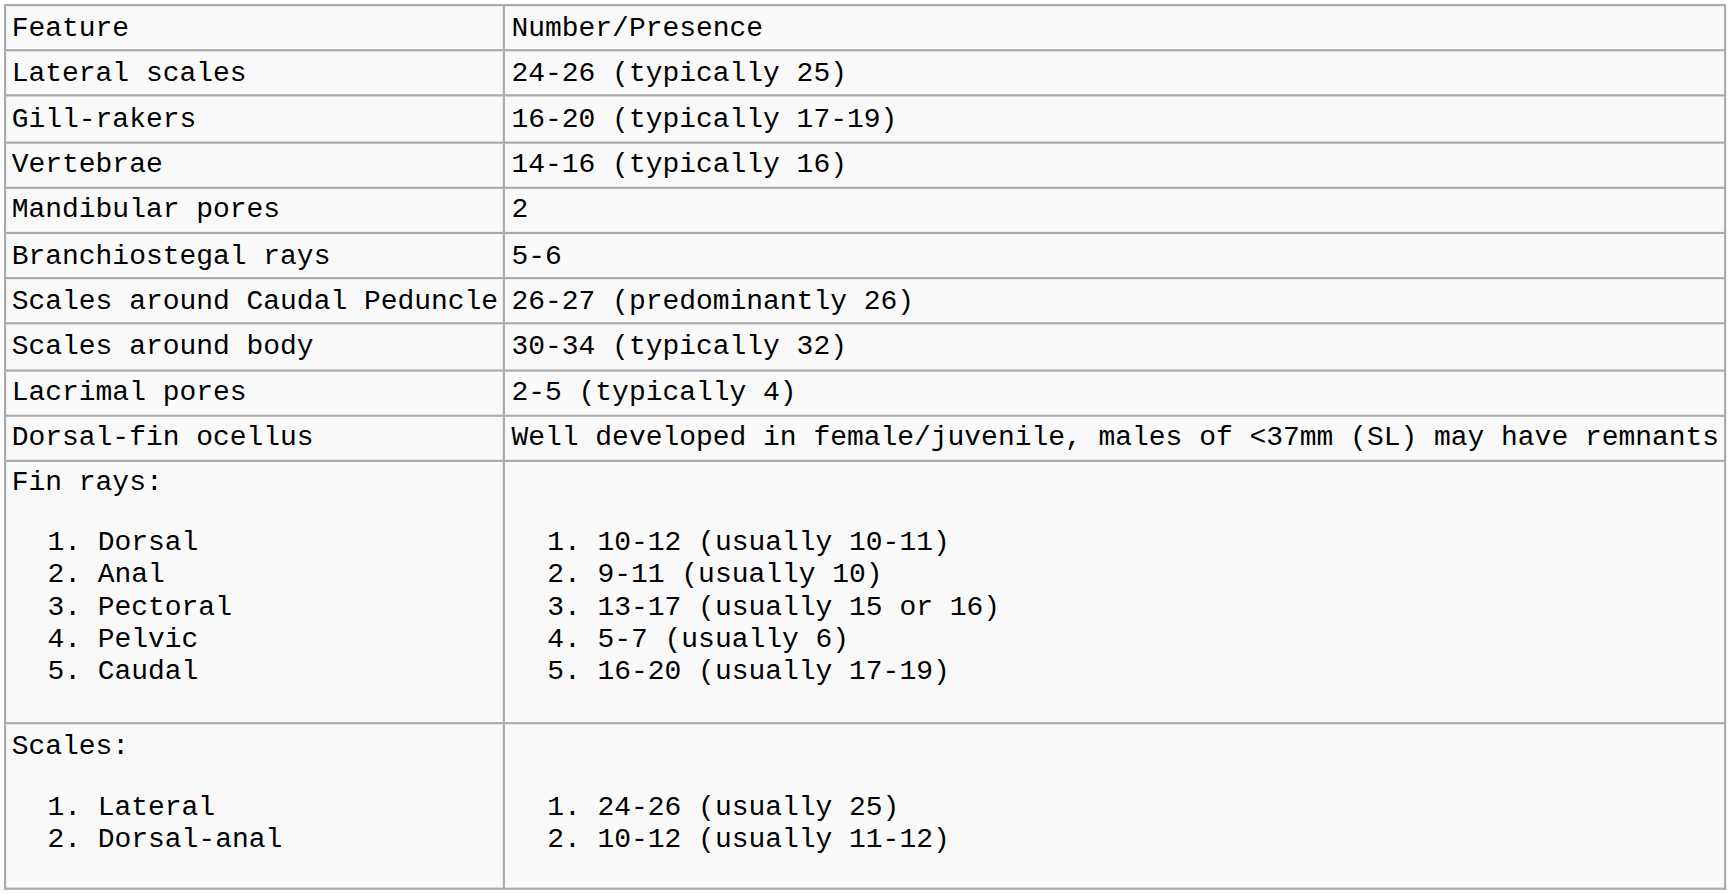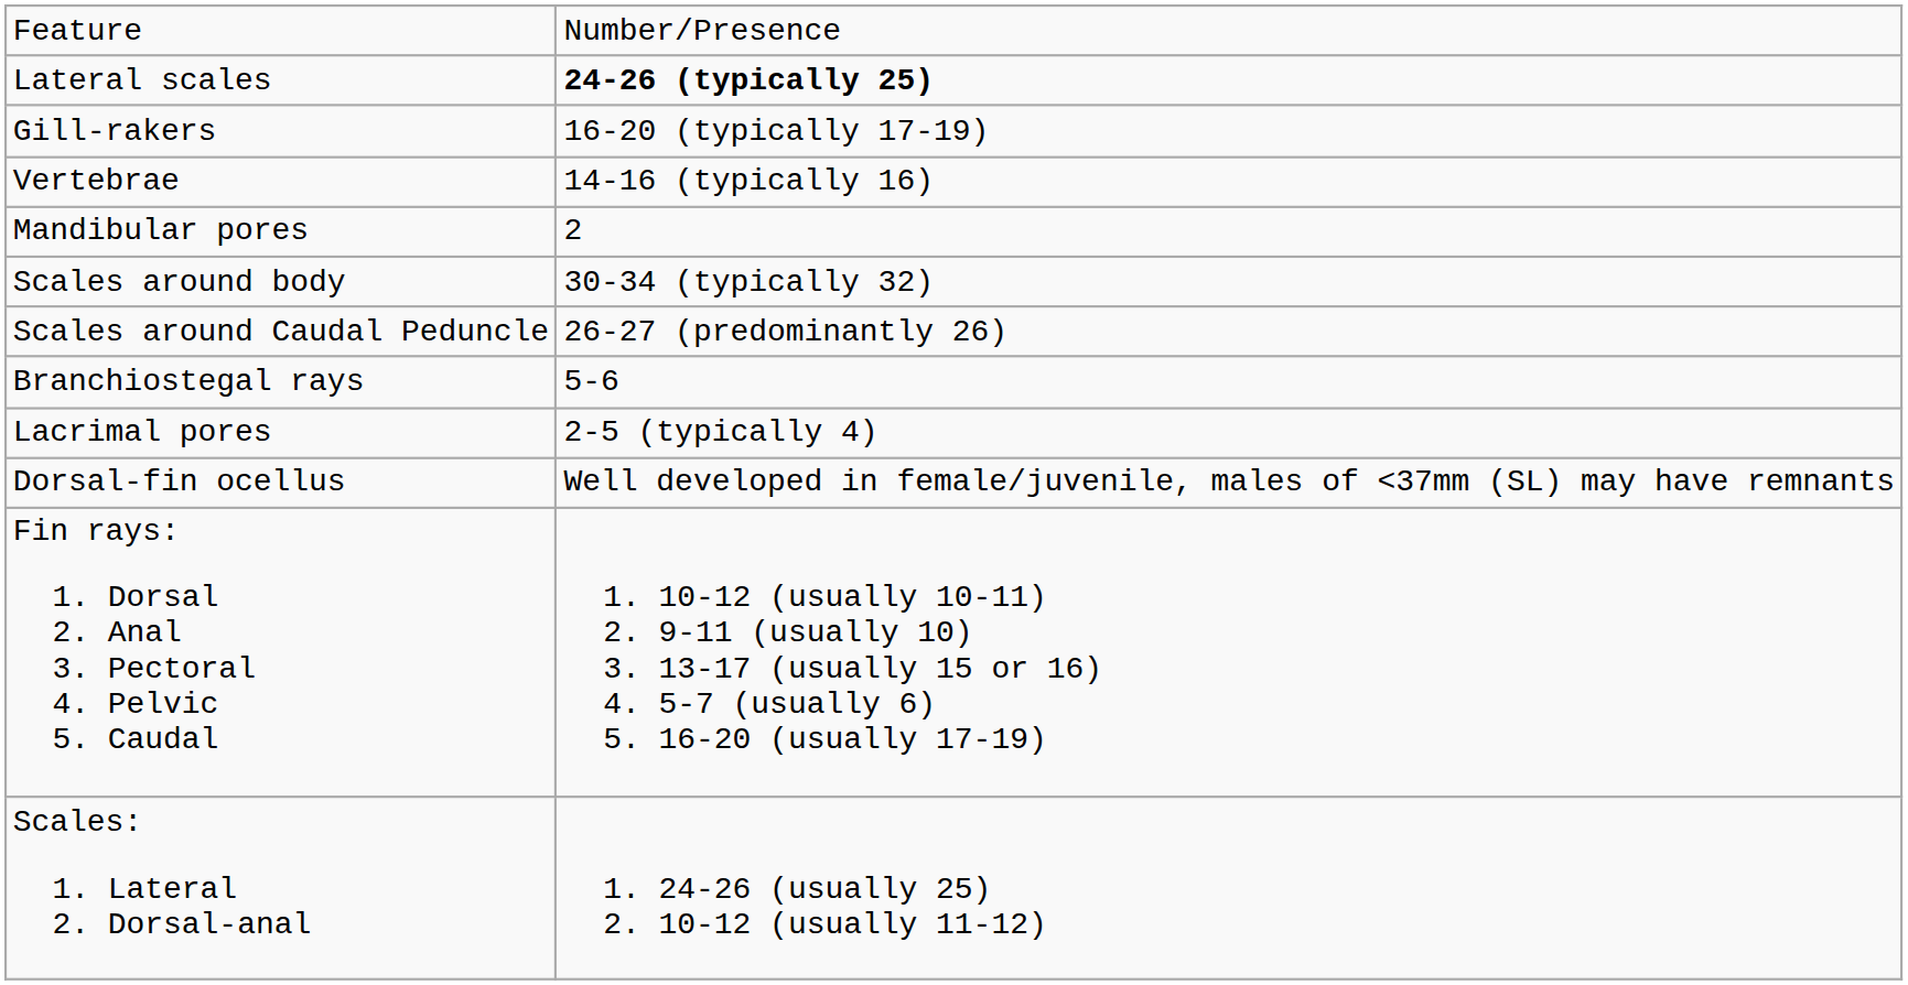Lateral scales | column 2: normal -> bold
rows swapped: Branchiostegal rays <-> Scales around body
